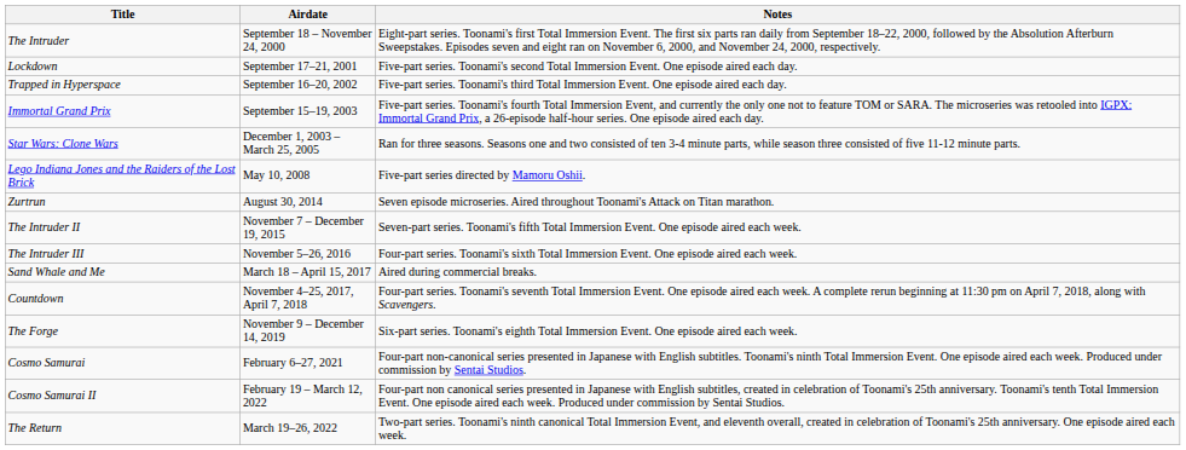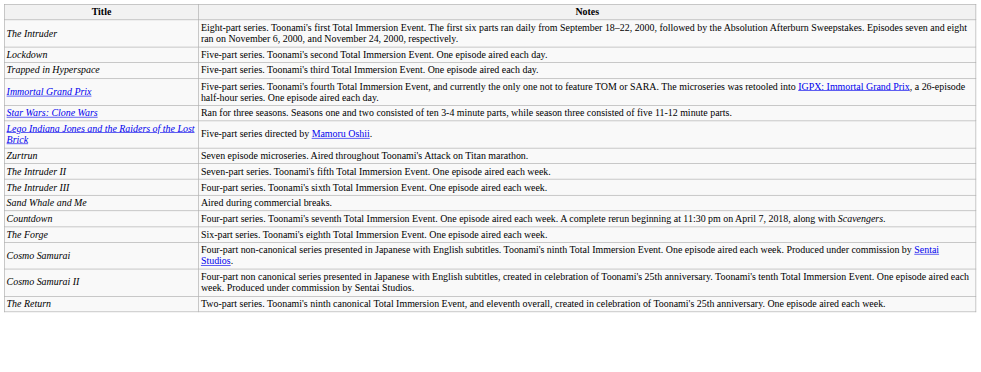- column: Airdate | September 18 – November 24, 2000 | September 17–21, 2001 | September 16–20, 2002 | September 15–19, 2003 | December 1, 2003 – March 25, 2005 | May 10, 2008 | August 30, 2014 | November 7 – December 19, 2015 | November 5–26, 2016 | March 18 – April 15, 2017 | November 4–25, 2017, April 7, 2018 | November 9 – December 14, 2019 | February 6–27, 2021 | February 19 – March 12, 2022 | March 19–26, 2022
